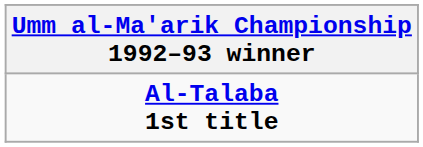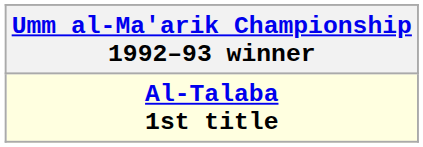row 2 | column 1: no background -> lightyellow background
